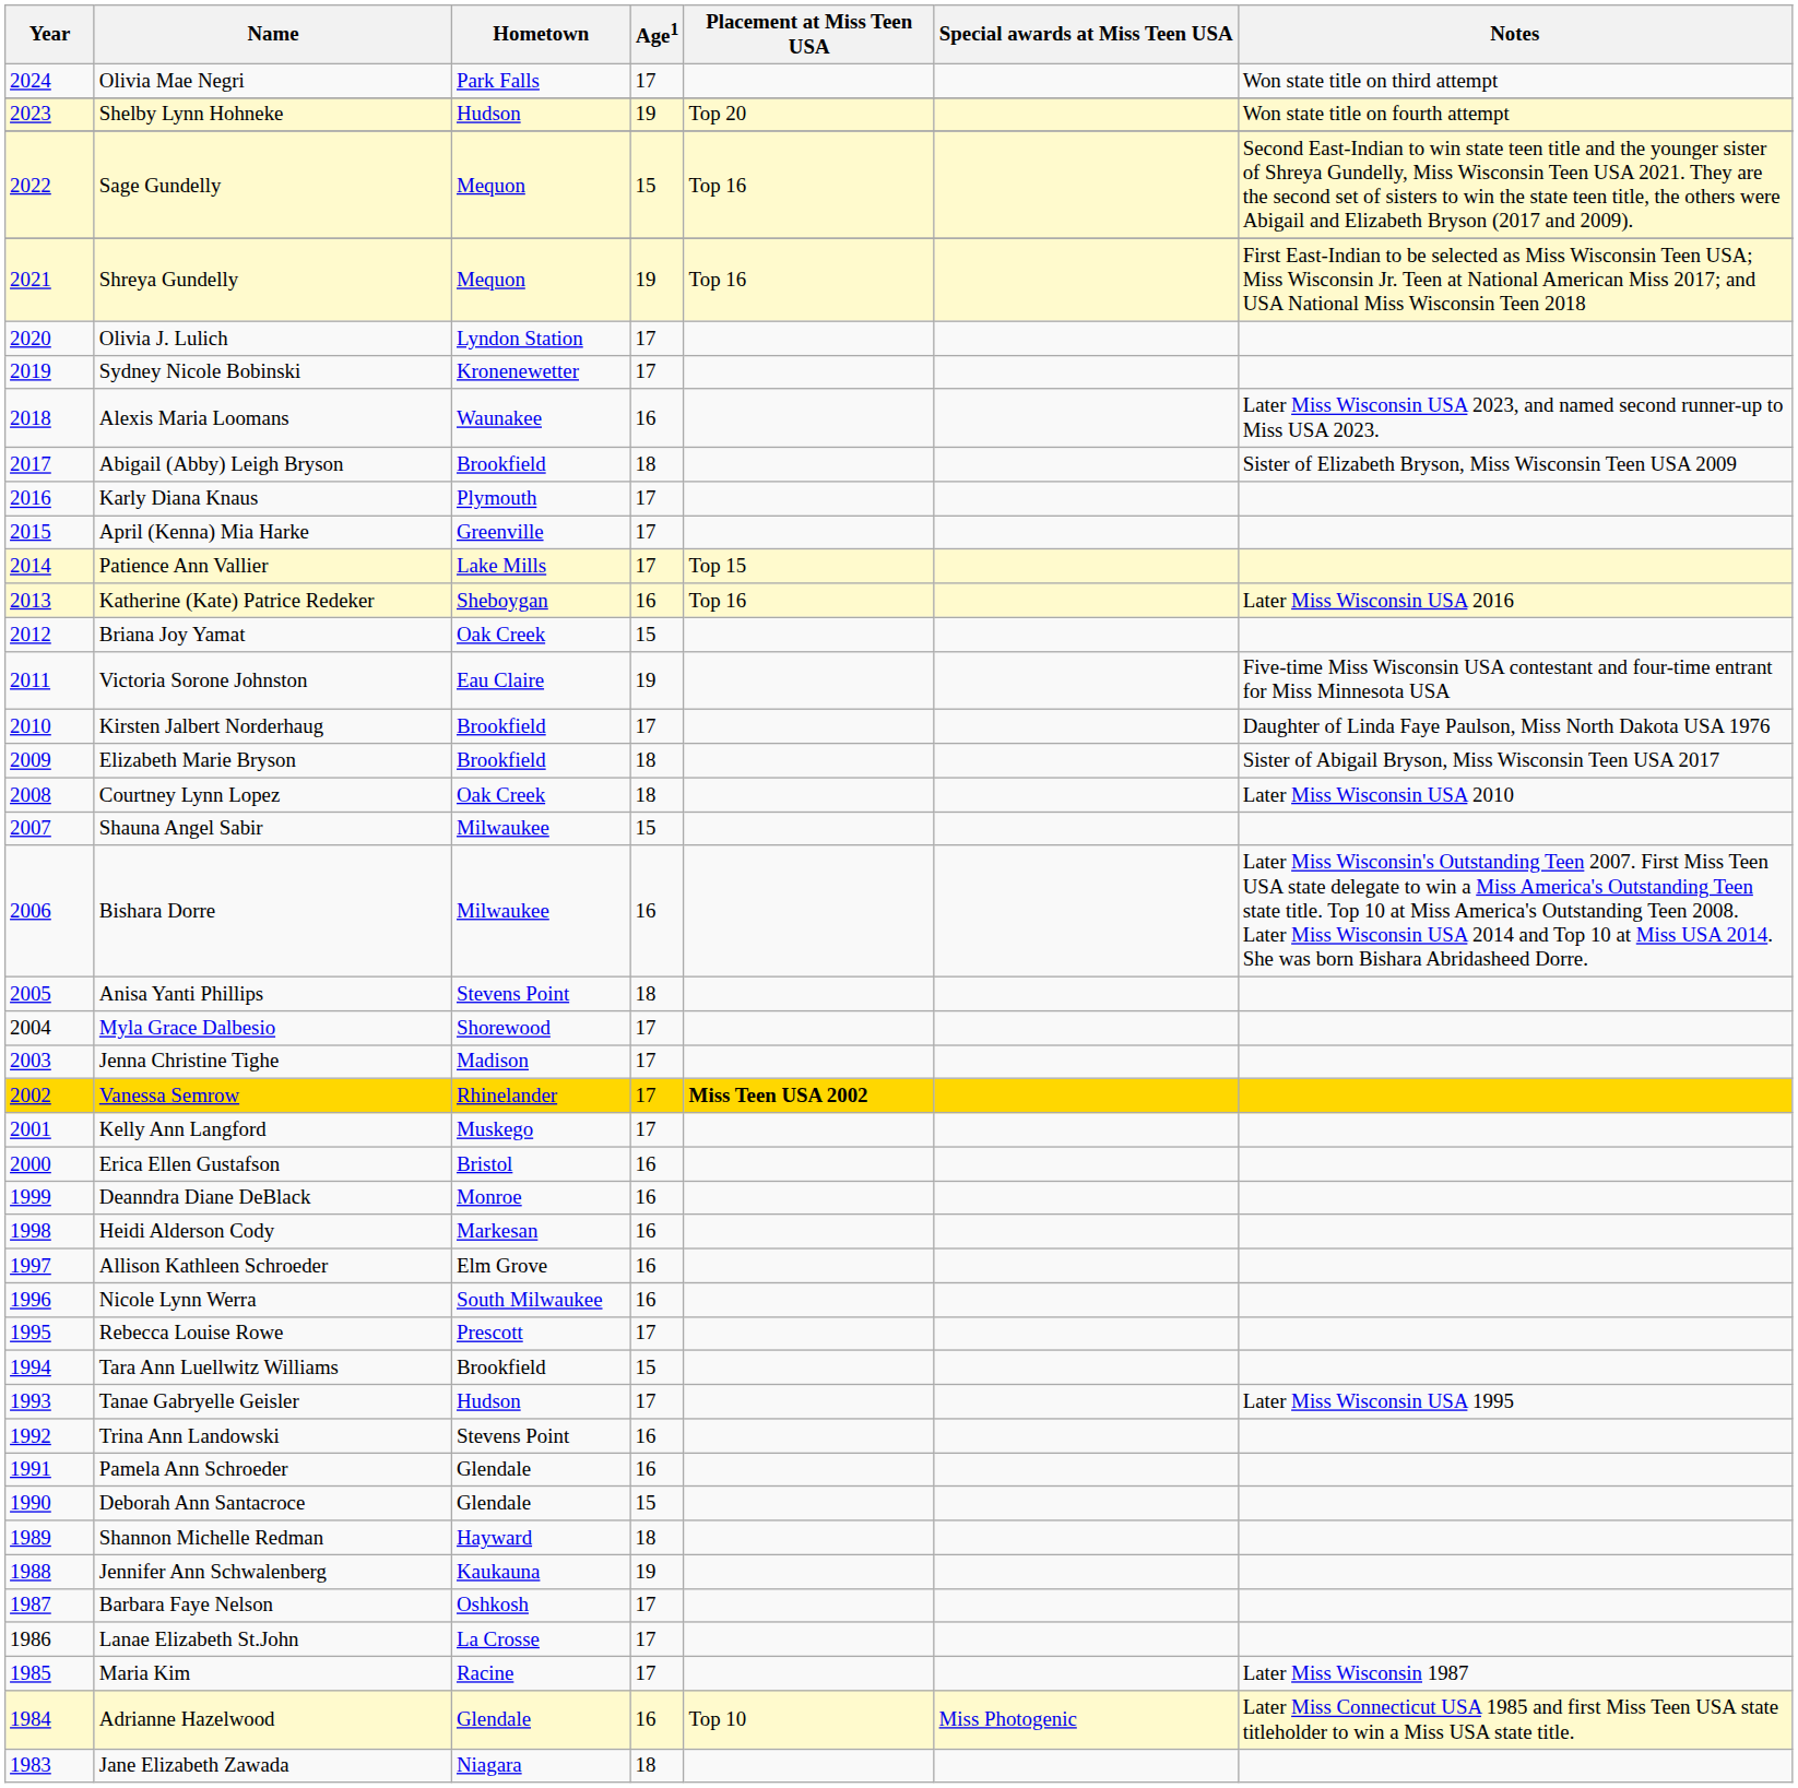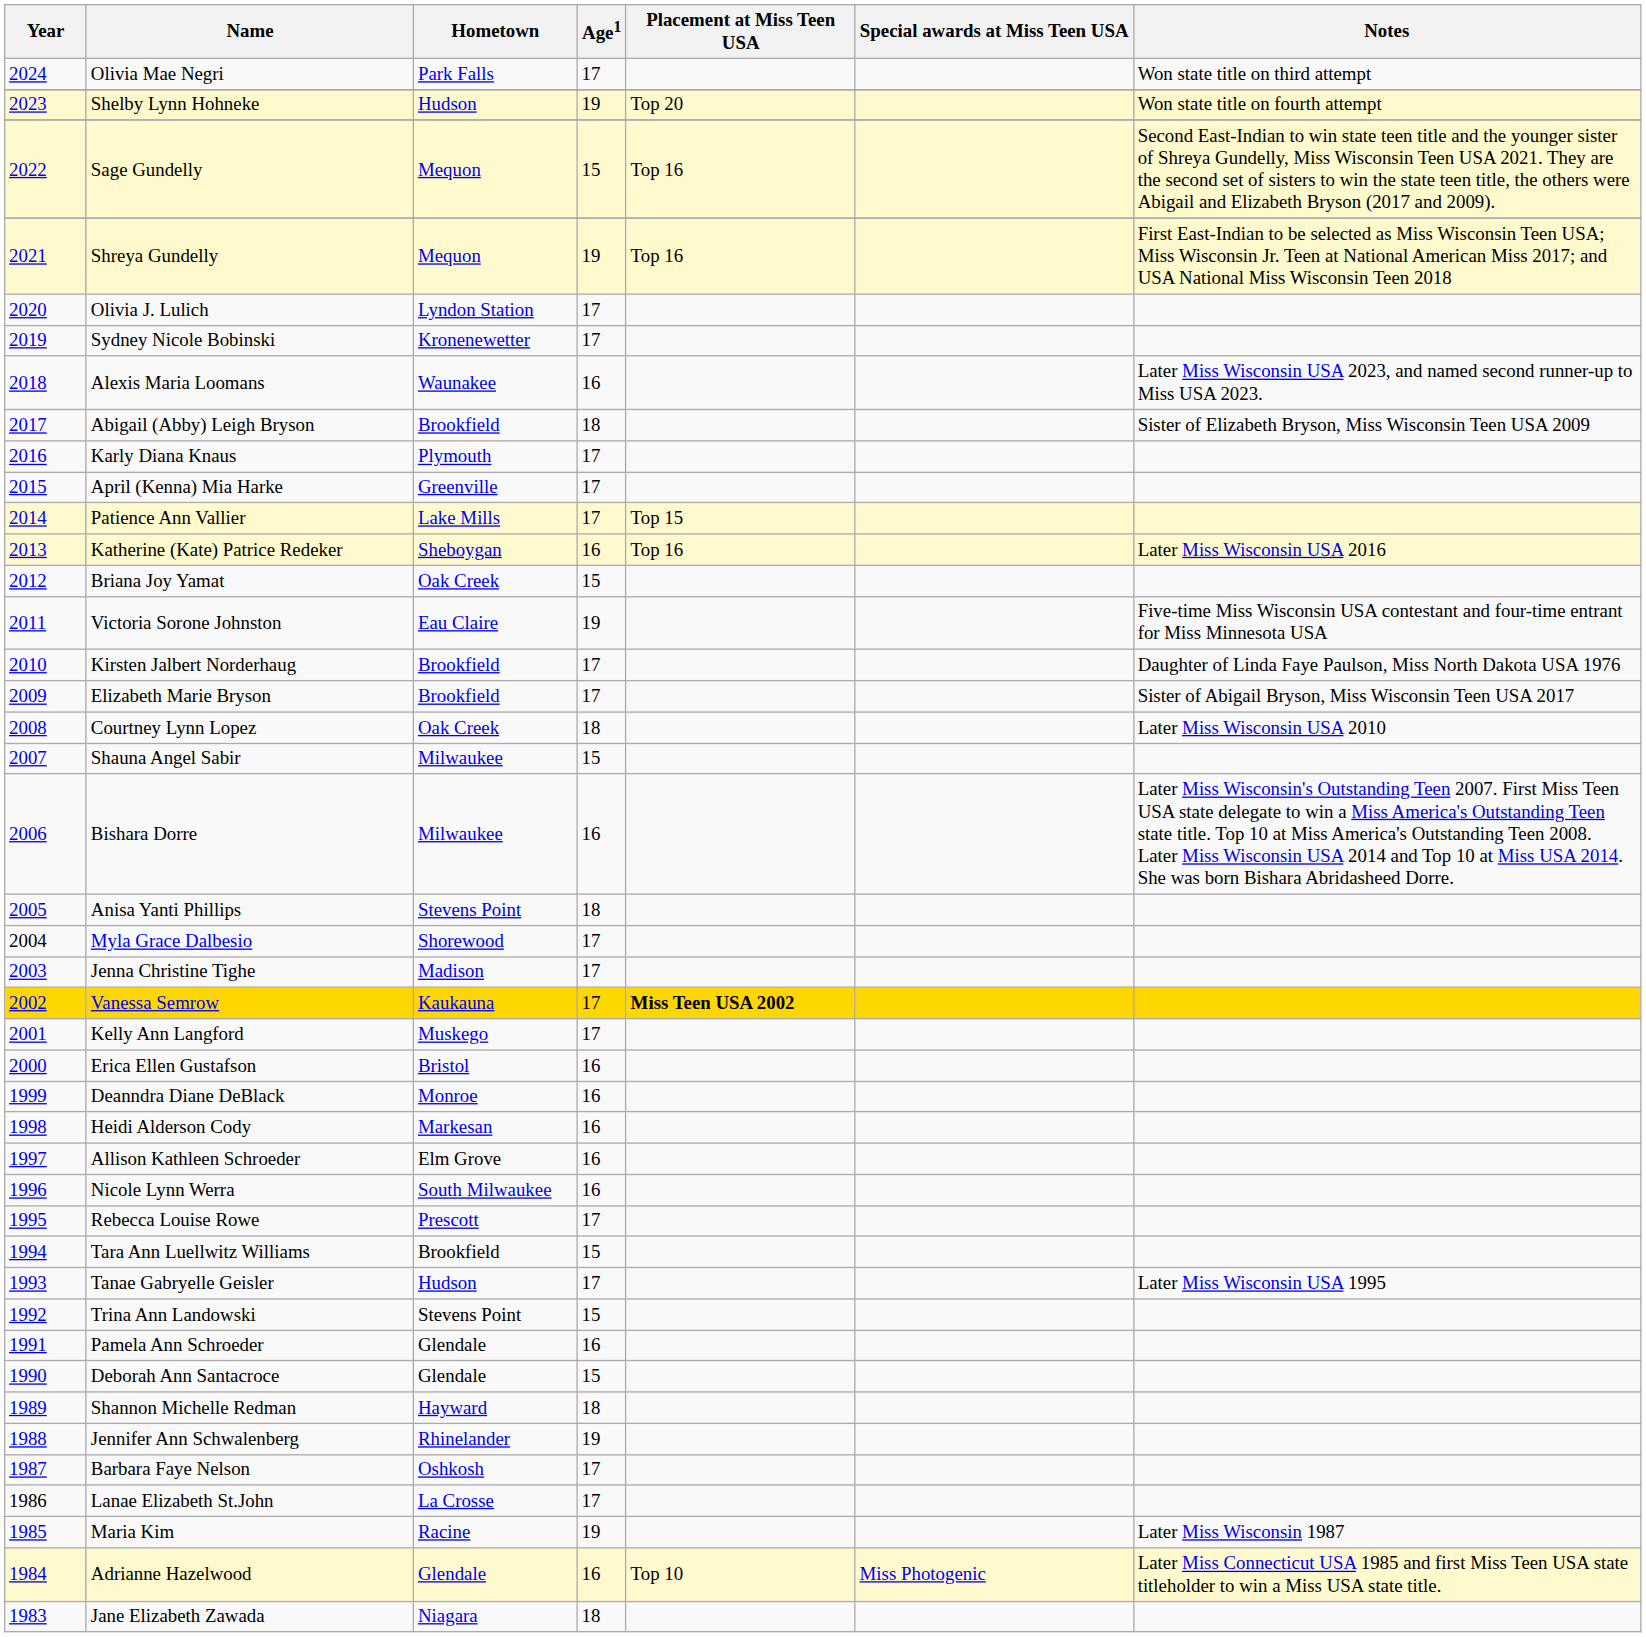Elizabeth Marie Bryson | Age1: 18 -> 17
Vanessa Semrow | Hometown: Rhinelander -> Kaukauna
Trina Ann Landowski | Age1: 16 -> 15
Jennifer Ann Schwalenberg | Hometown: Kaukauna -> Rhinelander
Maria Kim | Age1: 17 -> 19
